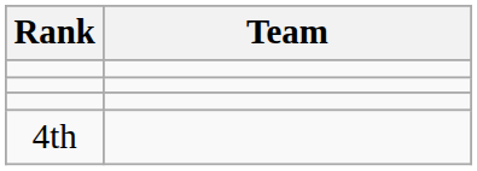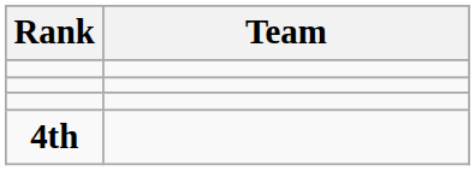row 5 | Rank: normal -> bold
